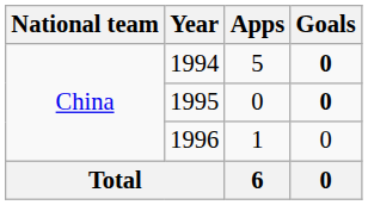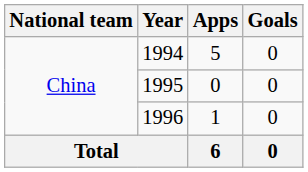1994 | Goals: bold -> normal
1995 | Goals: bold -> normal
